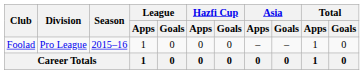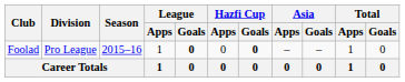Foolad | League / Goals: normal -> bold
Foolad | Hazfi Cup / Goals: normal -> bold
